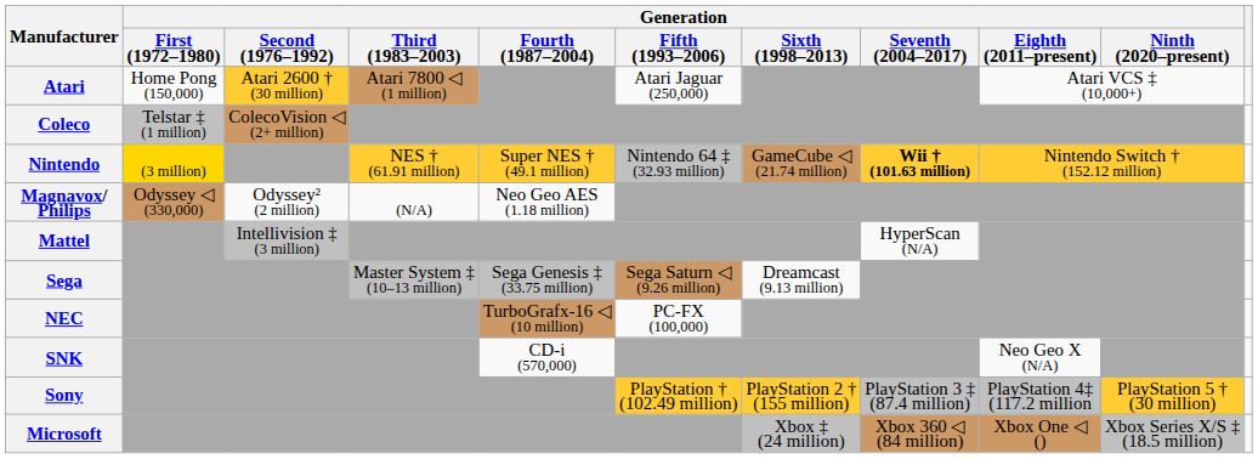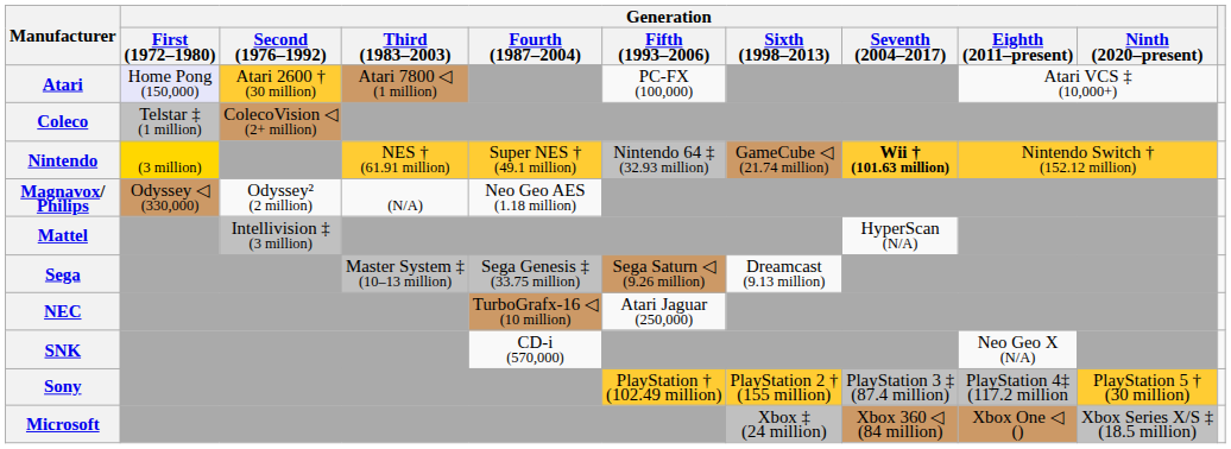Atari | Generation / First (1972–1980): no background -> lavender background
Atari | Generation / Fifth (1993–2006): Atari Jaguar (250,000) -> PC-FX (100,000)
NEC | Generation / Fifth (1993–2006): PC-FX (100,000) -> Atari Jaguar (250,000)
